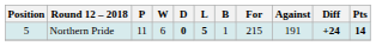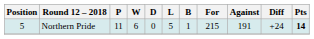Northern Pride | D: bold -> normal
Northern Pride | L: bold -> normal
Northern Pride | Diff: bold -> normal
